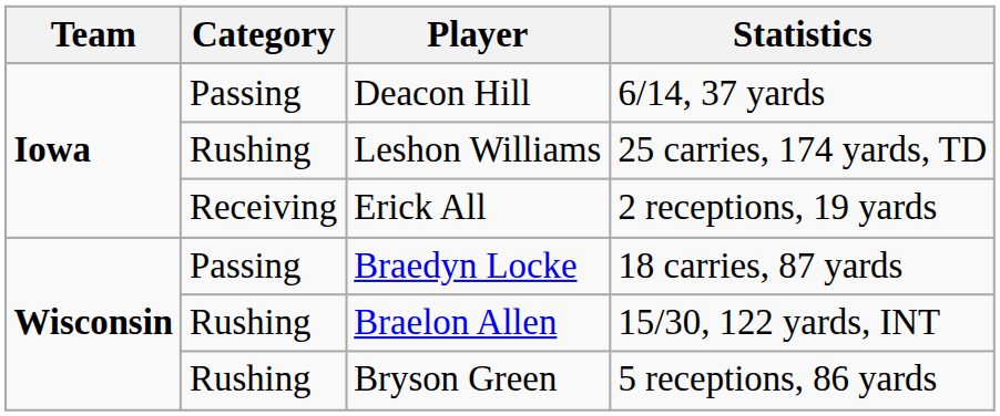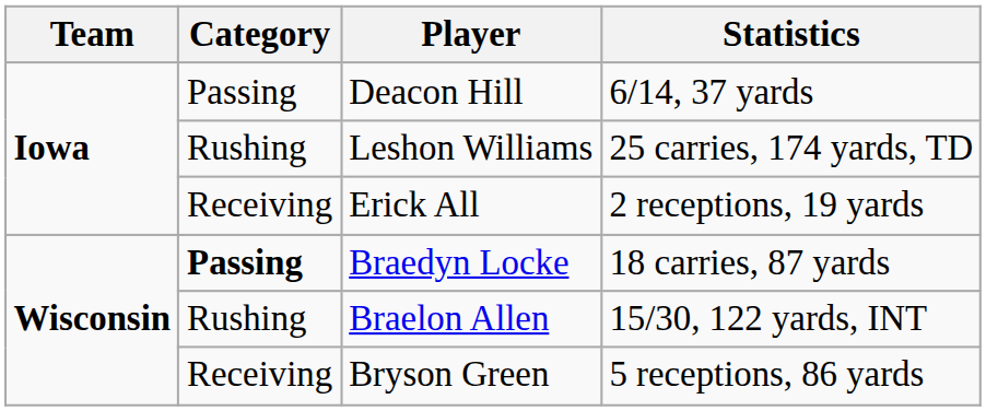Braedyn Locke | Category: normal -> bold
Bryson Green | Category: Rushing -> Receiving
